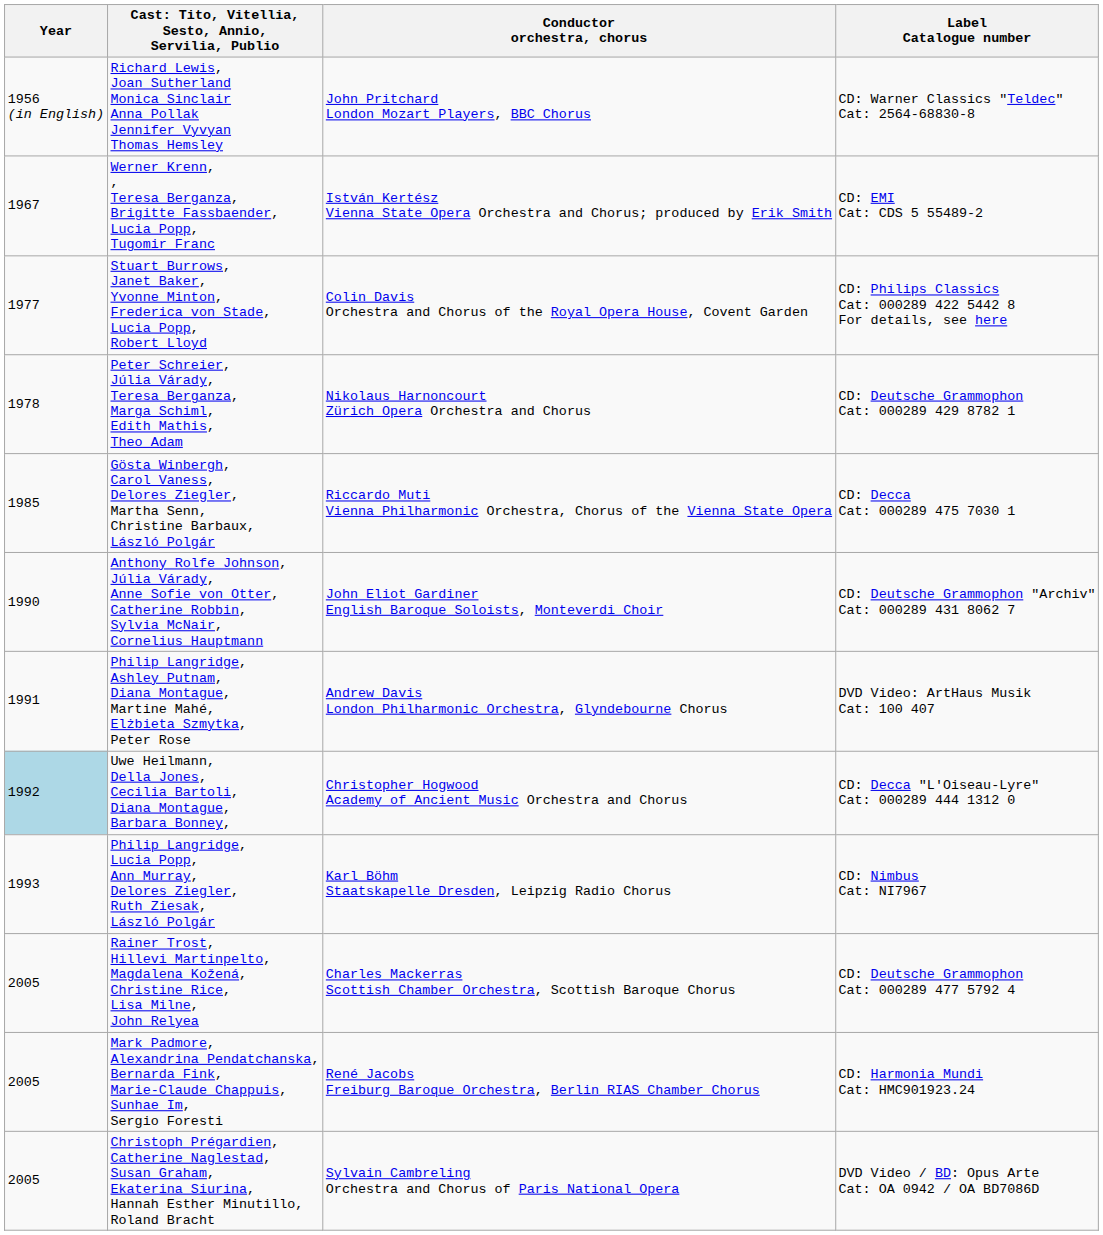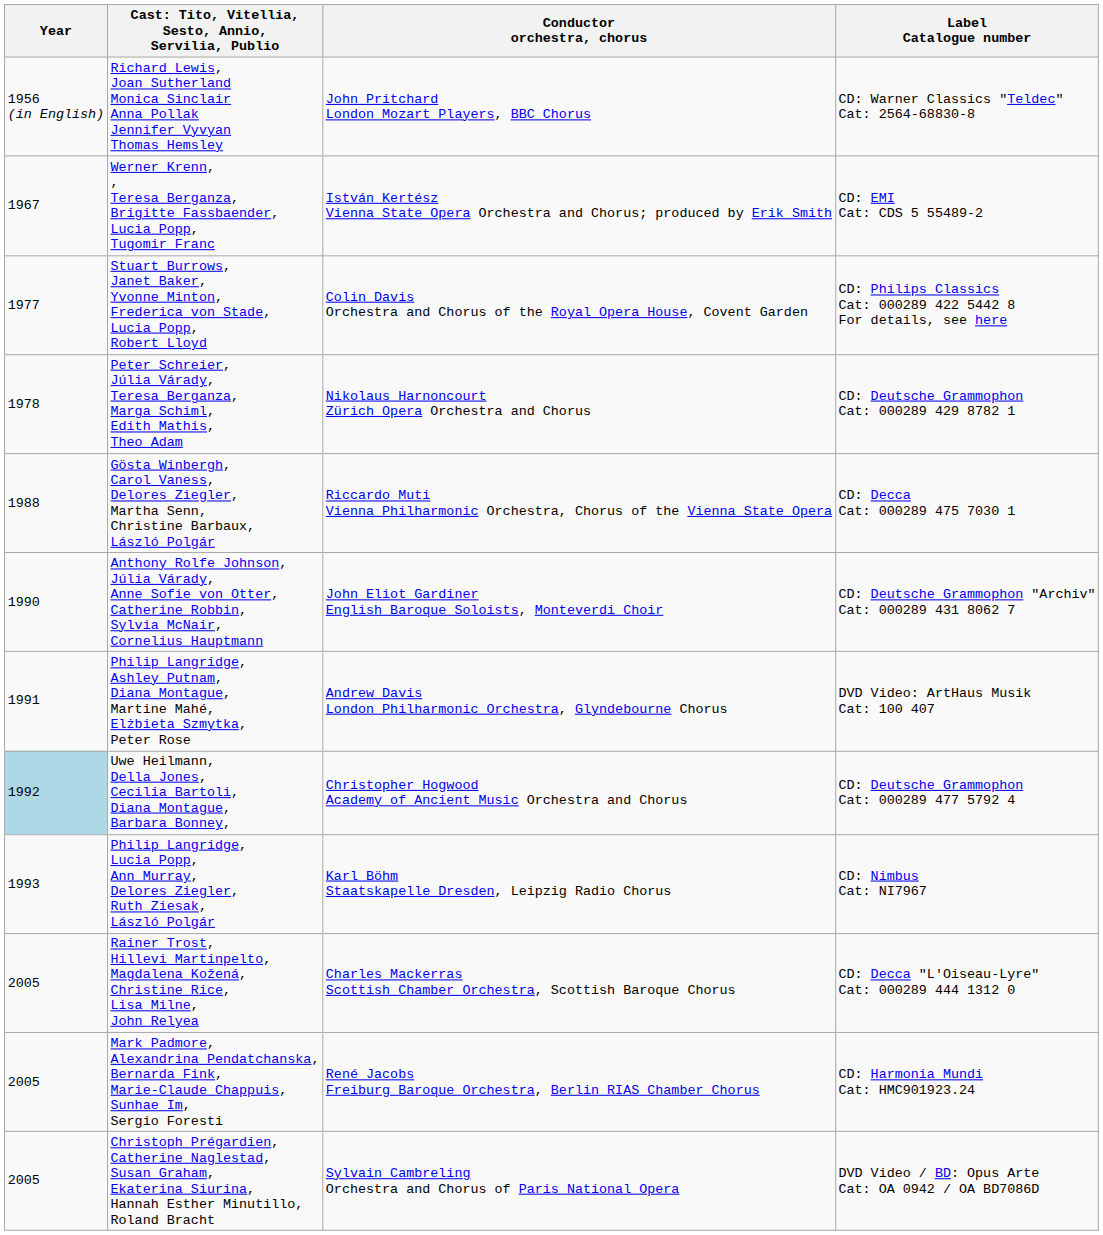row 6 | Year: 1985 -> 1988
row 9 | Label Catalogue number: CD: Decca "L'Oiseau-Lyre" Cat: 000289 444 1312 0 -> CD: Deutsche Grammophon Cat: 000289 477 5792 4
row 11 | Label Catalogue number: CD: Deutsche Grammophon Cat: 000289 477 5792 4 -> CD: Decca "L'Oiseau-Lyre" Cat: 000289 444 1312 0
